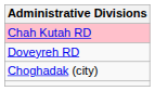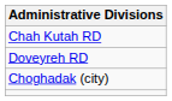row 2 | column 1: pink background -> no background
